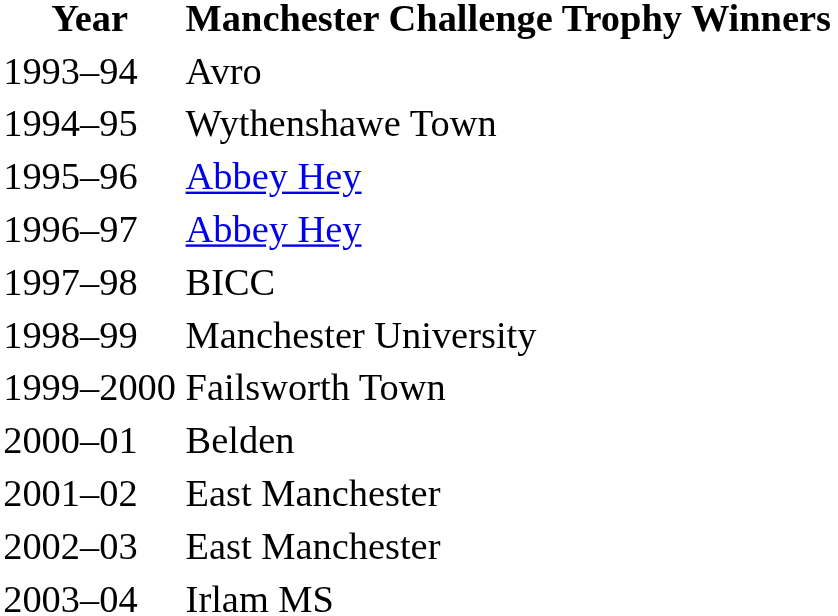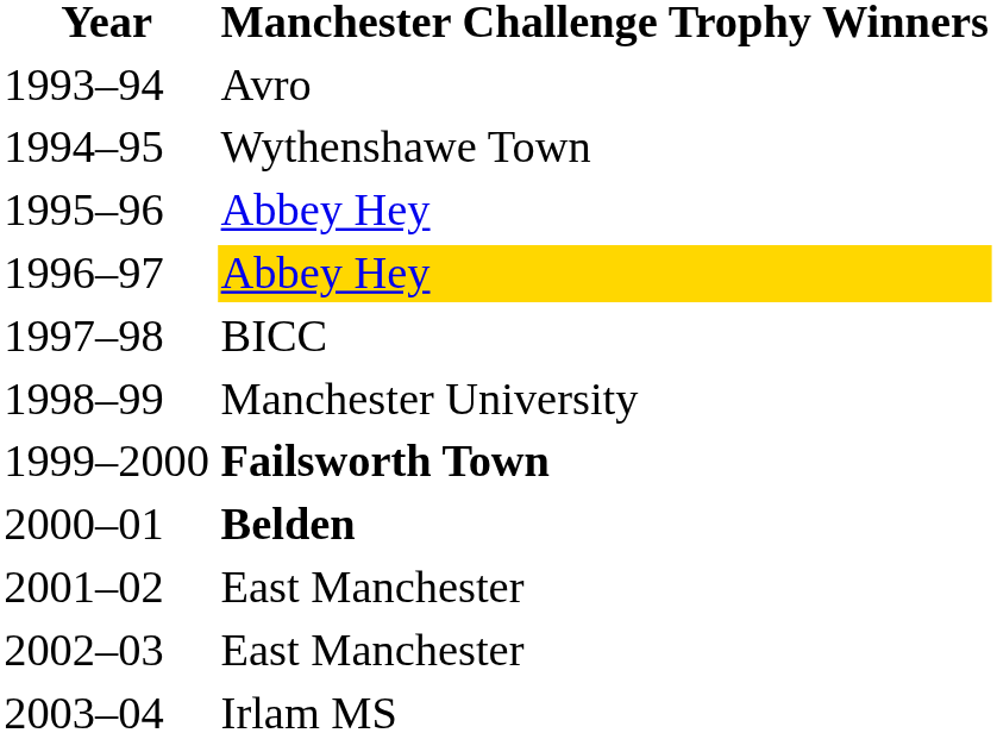1996–97 | Manchester Challenge Trophy Winners: no background -> gold background
1999–2000 | Manchester Challenge Trophy Winners: normal -> bold
2000–01 | Manchester Challenge Trophy Winners: normal -> bold
